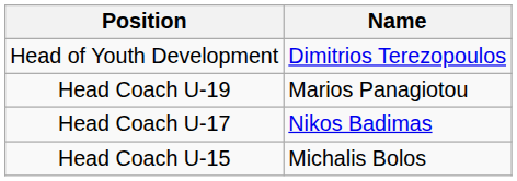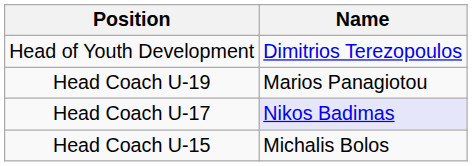Head Coach U-17 | Name: no background -> lavender background
